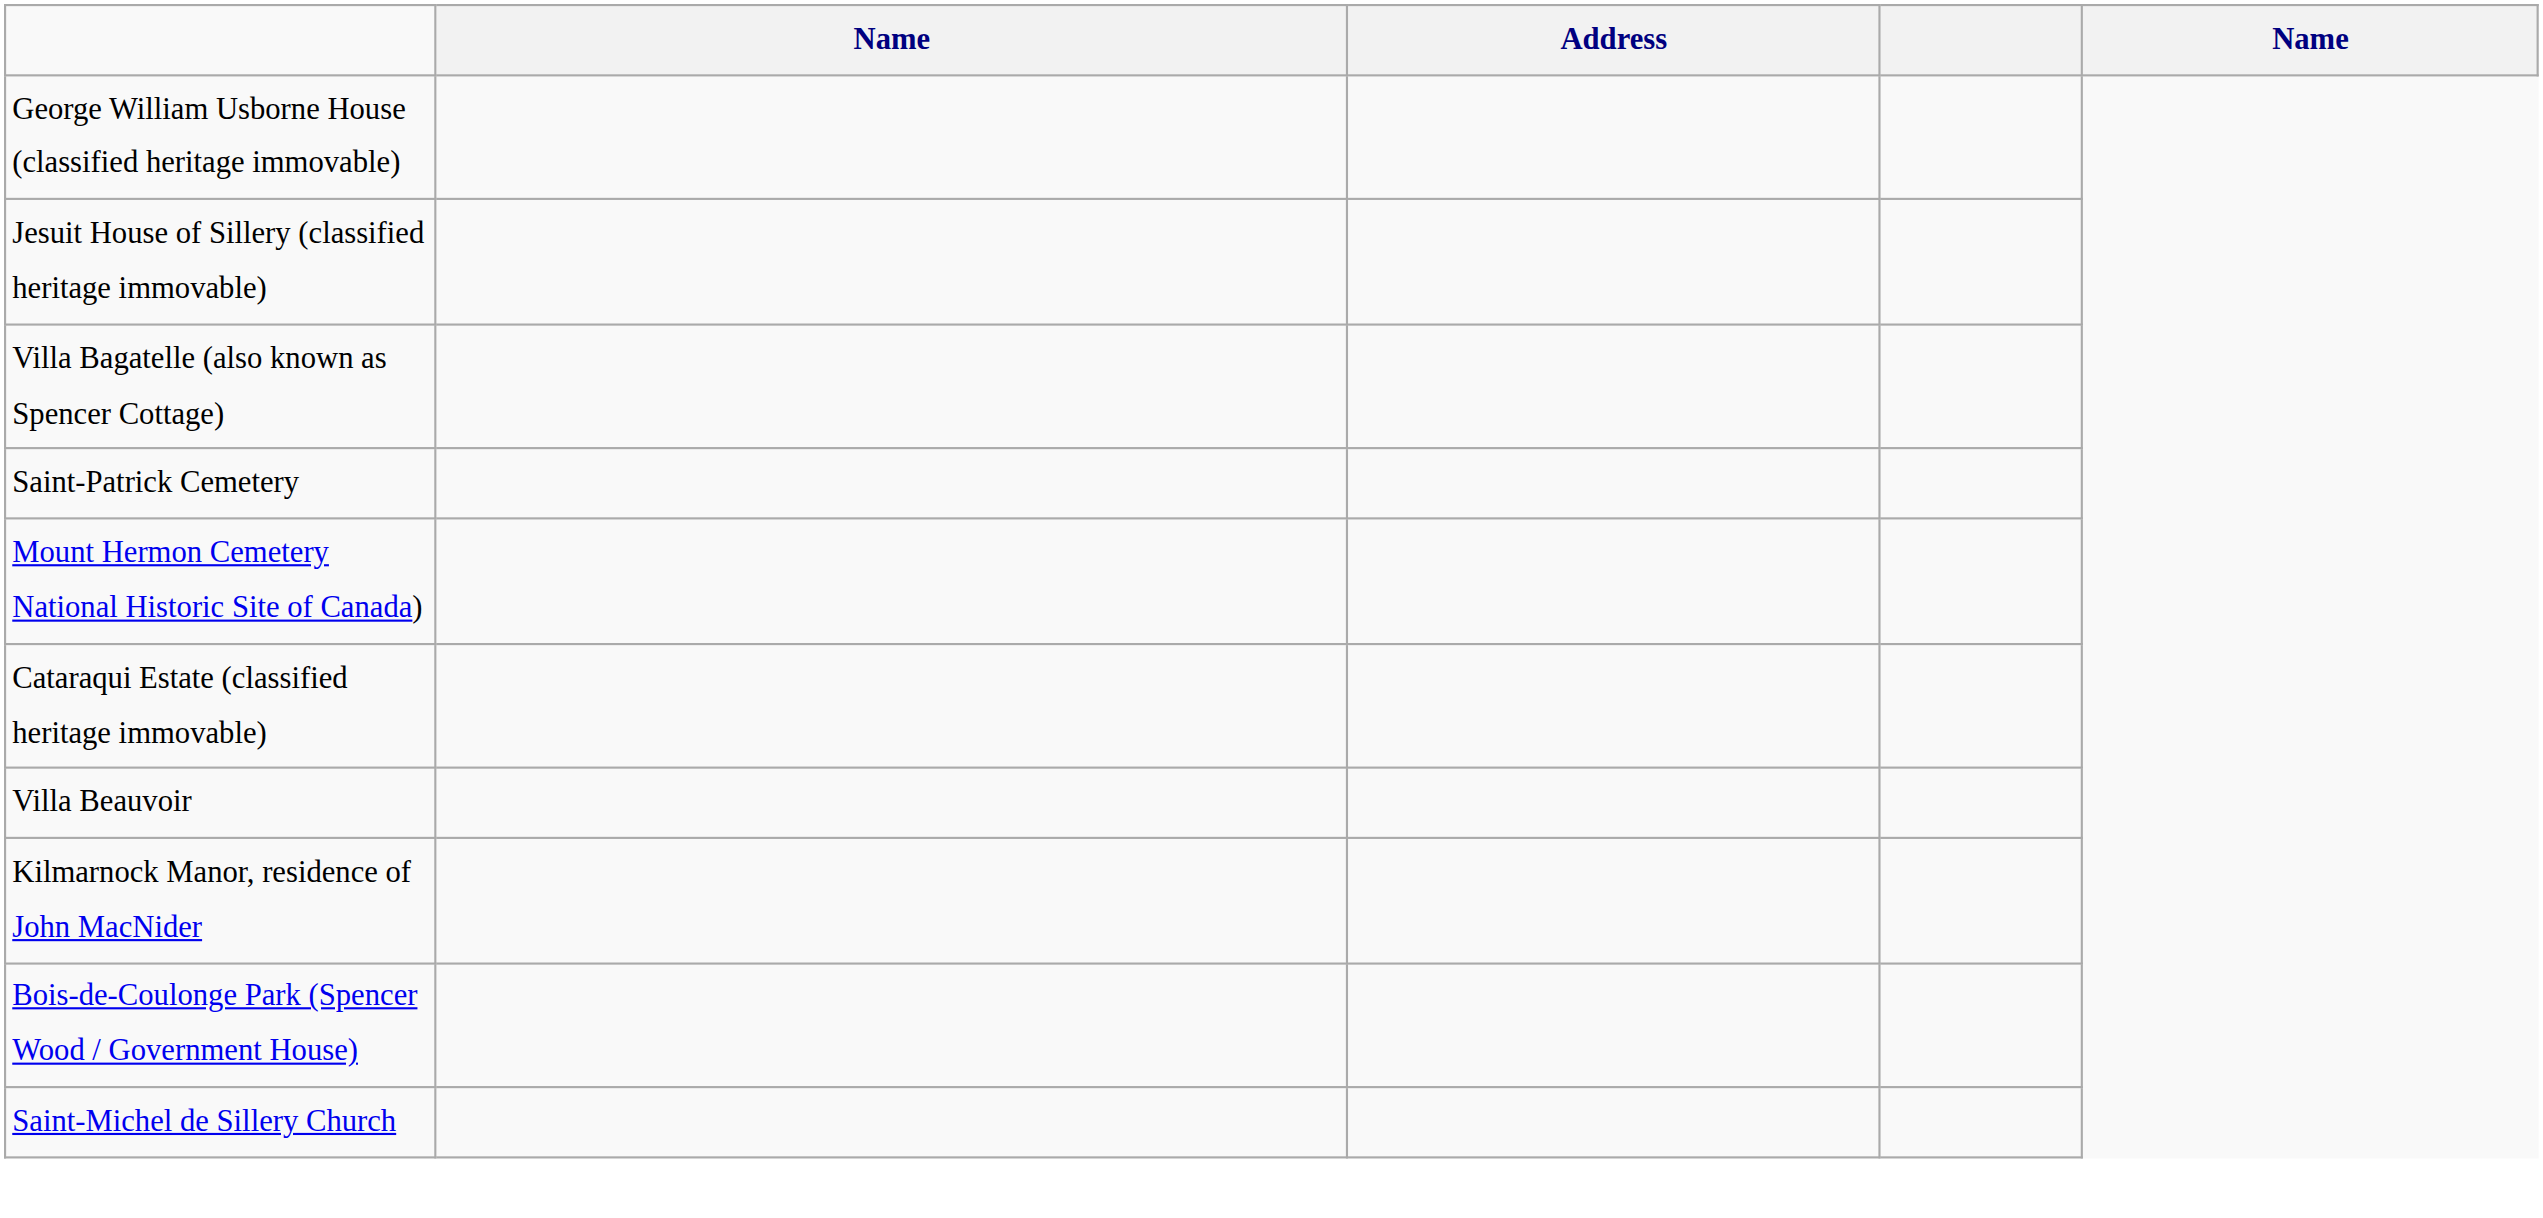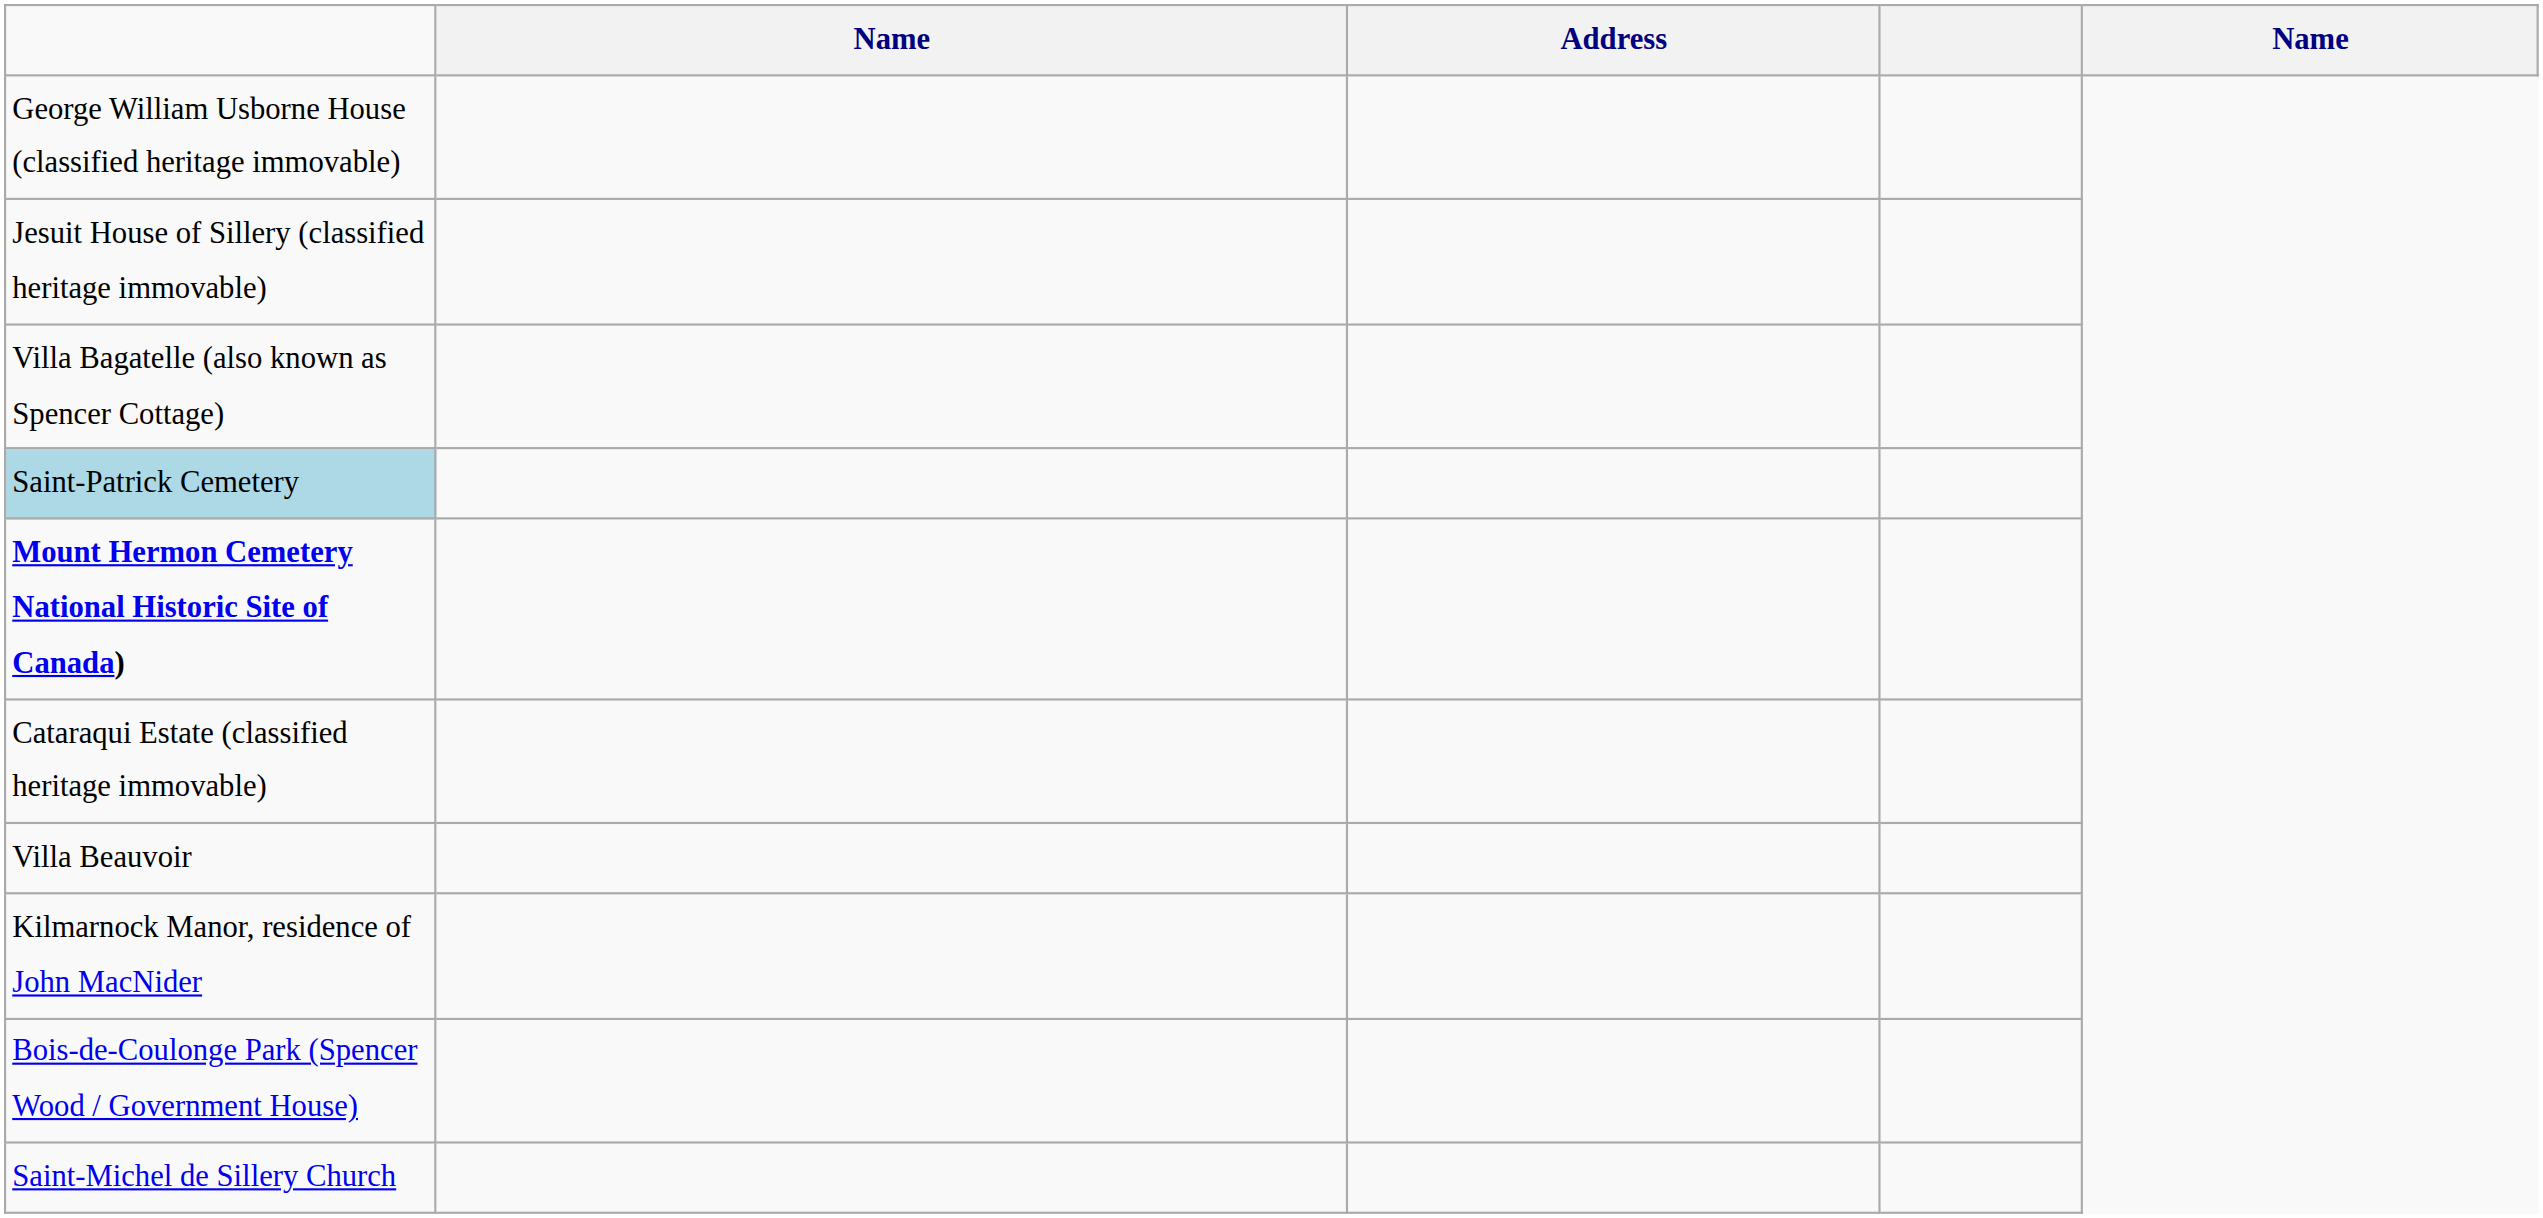Saint-Patrick Cemetery | column 1: no background -> lightblue background
Mount Hermon Cemetery National Historic Site of Canada) | column 1: normal -> bold
